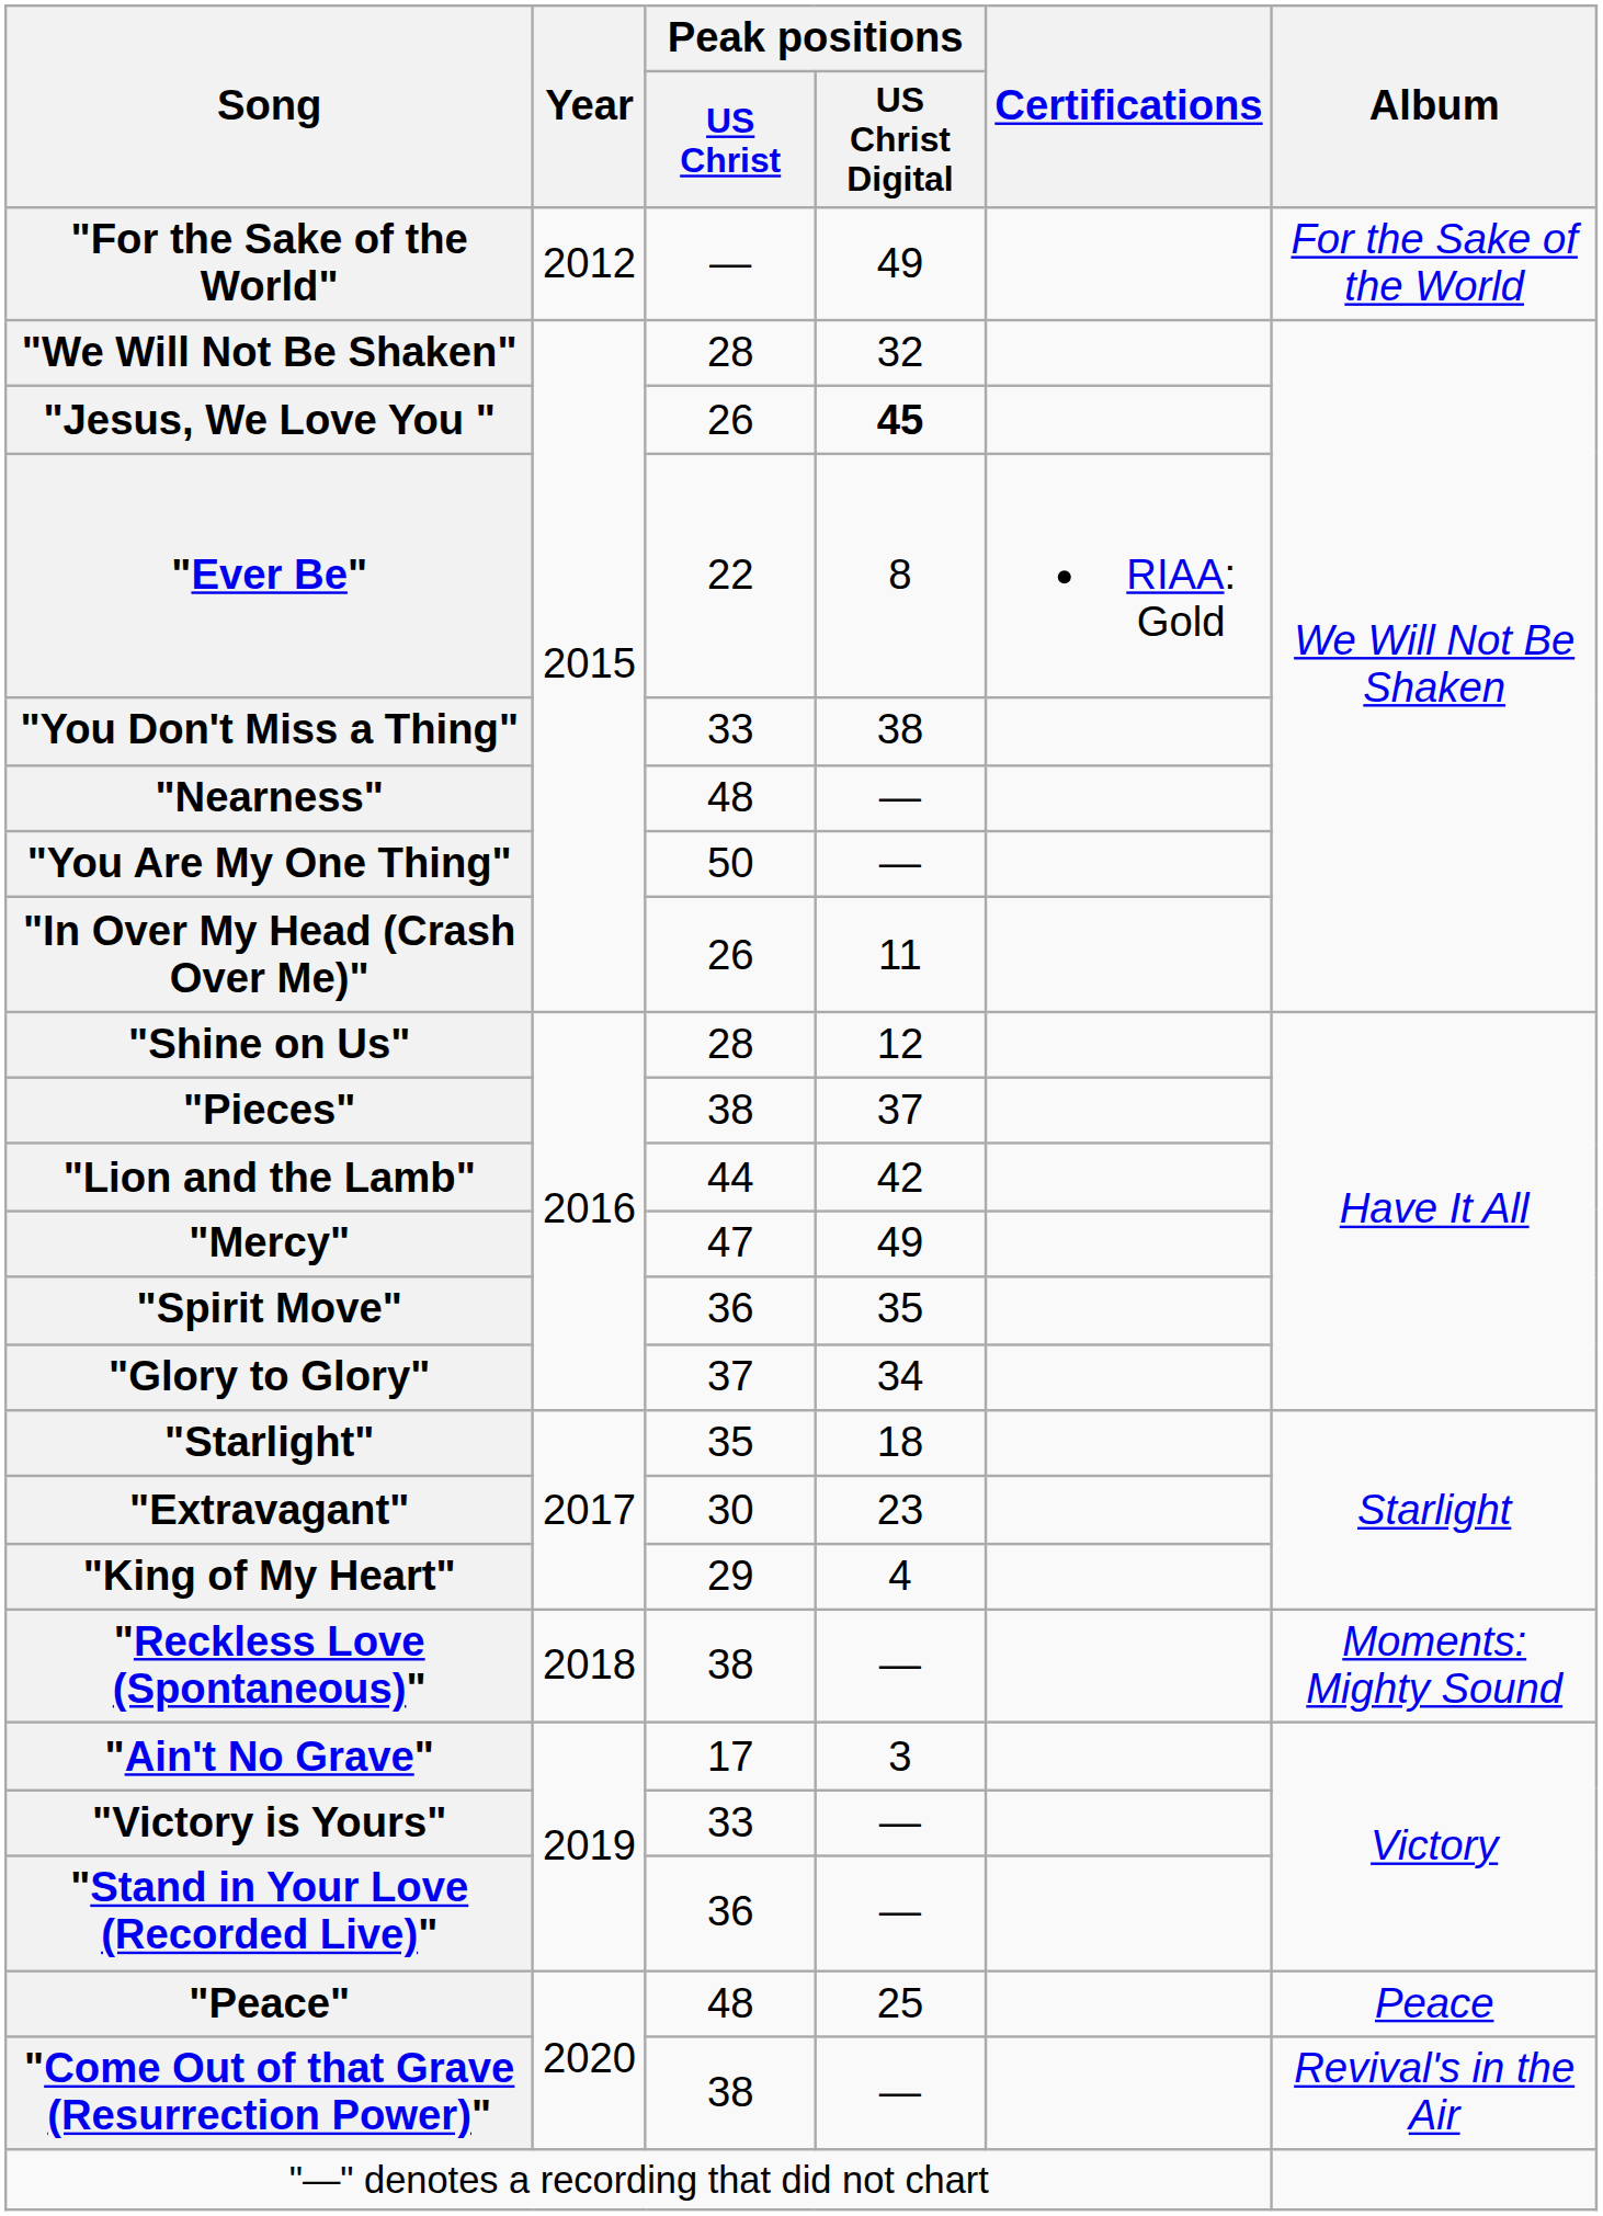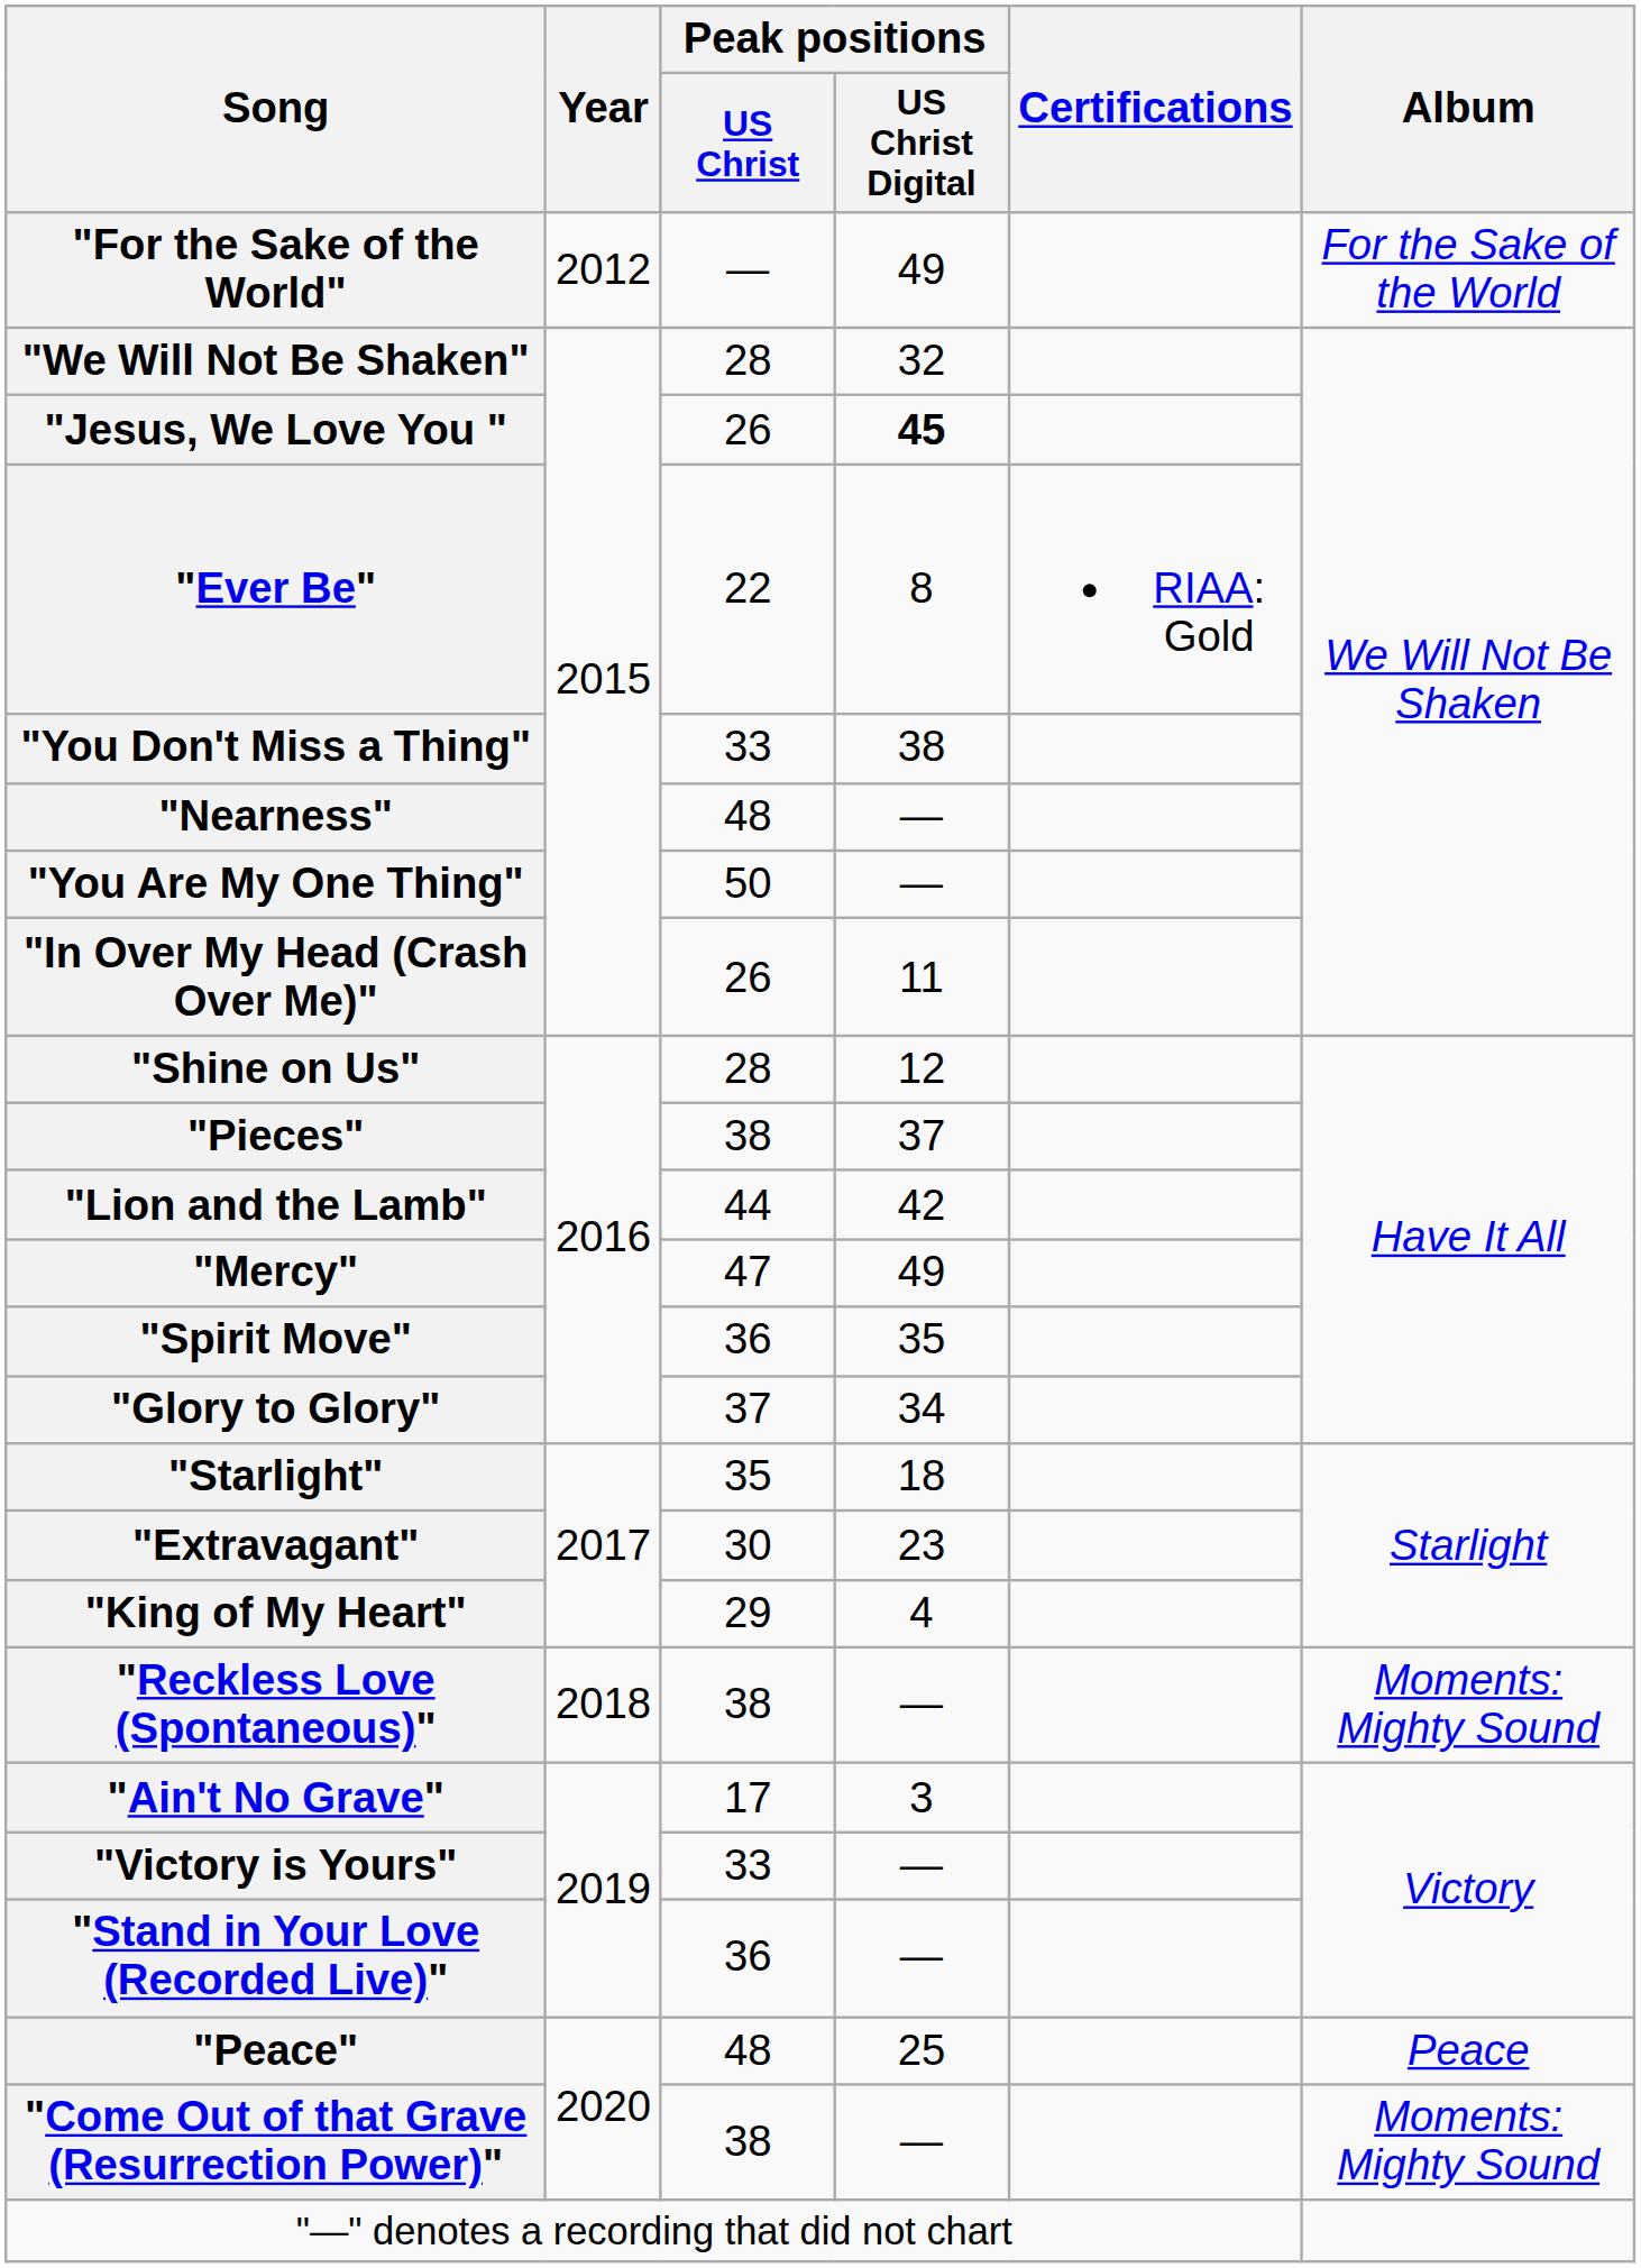"Come Out of that Grave (Resurrection Power)" | Album: Revival's in the Air -> Moments: Mighty Sound
